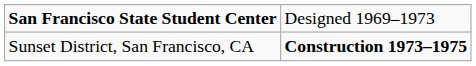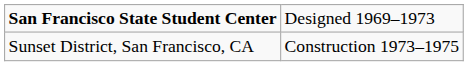Sunset District, San Francisco, CA | column 2: bold -> normal
